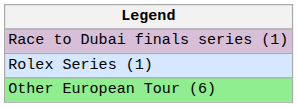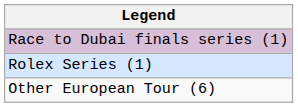row 4 | column 1: lightgreen background -> no background
